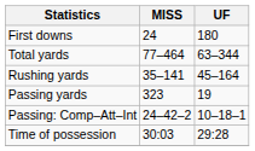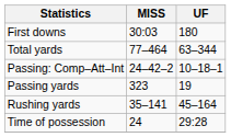First downs | MISS: 24 -> 30:03
rows swapped: Rushing yards <-> Passing: Comp–Att–Int
Time of possession | MISS: 30:03 -> 24
